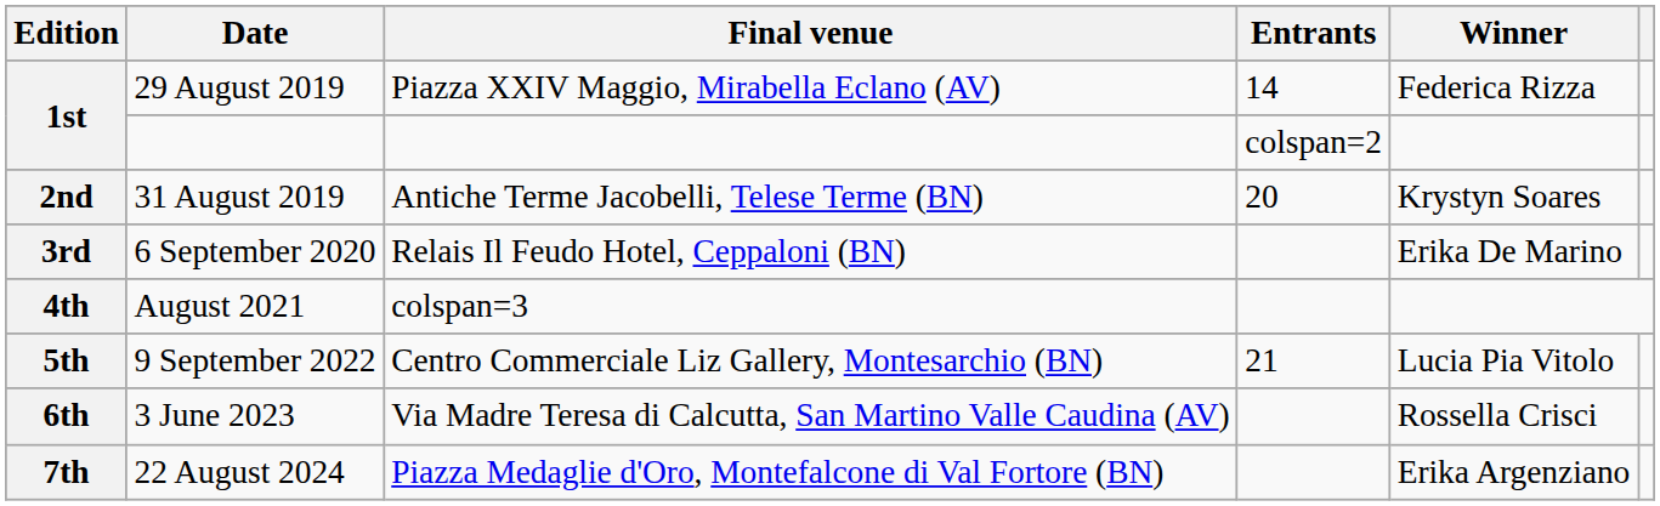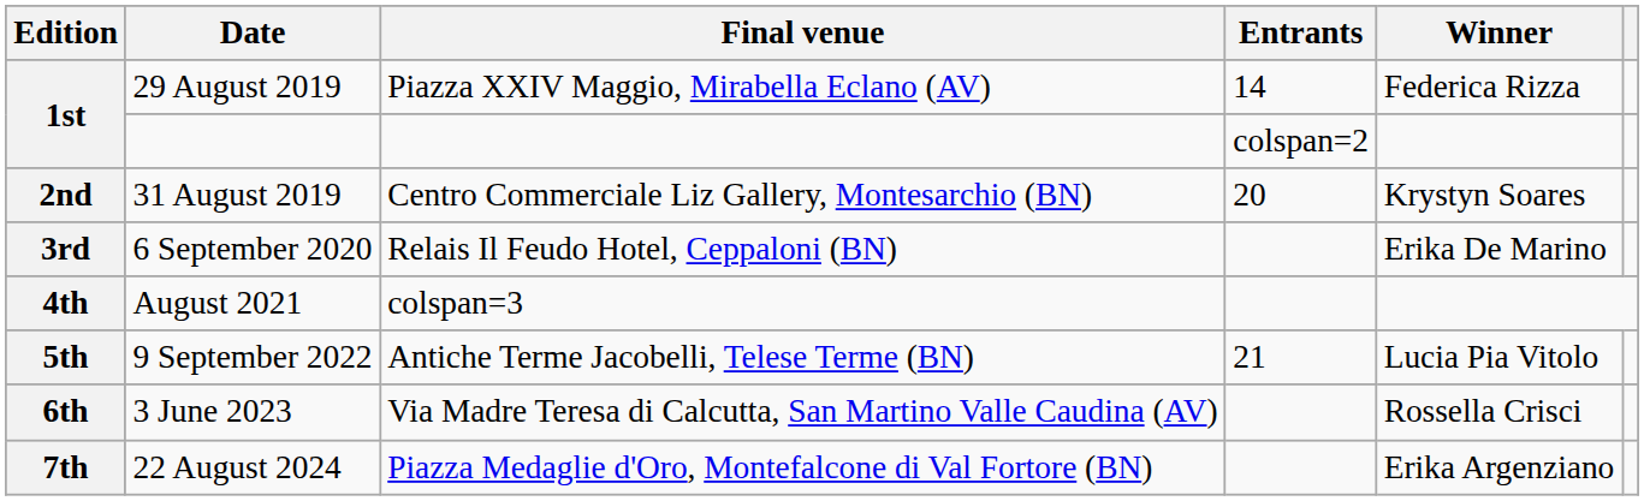31 August 2019 | Final venue: Antiche Terme Jacobelli, Telese Terme (BN) -> Centro Commerciale Liz Gallery, Montesarchio (BN)
9 September 2022 | Final venue: Centro Commerciale Liz Gallery, Montesarchio (BN) -> Antiche Terme Jacobelli, Telese Terme (BN)
